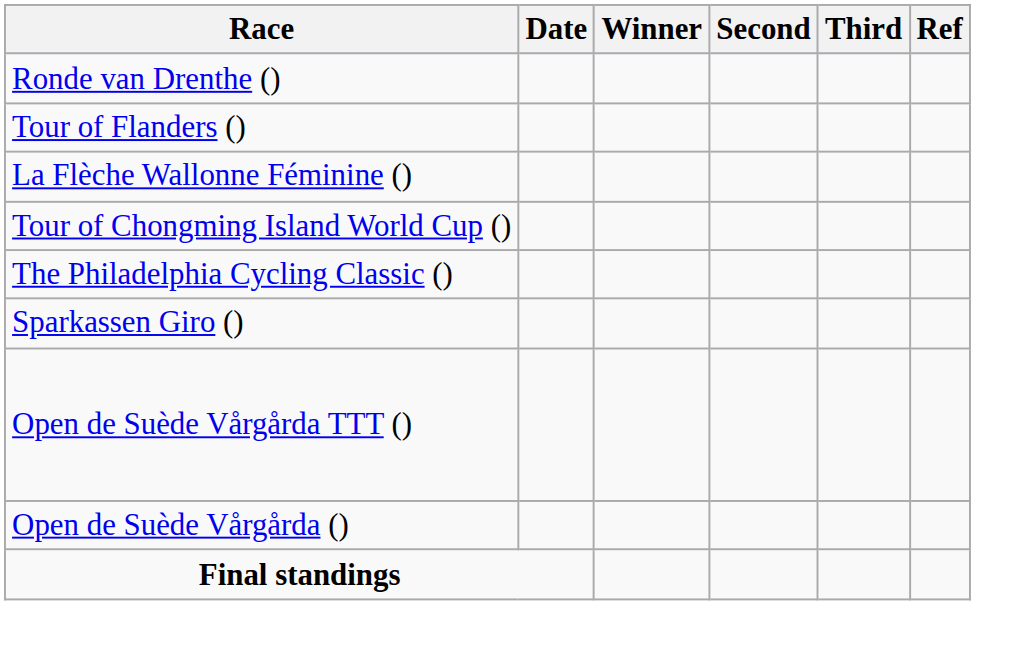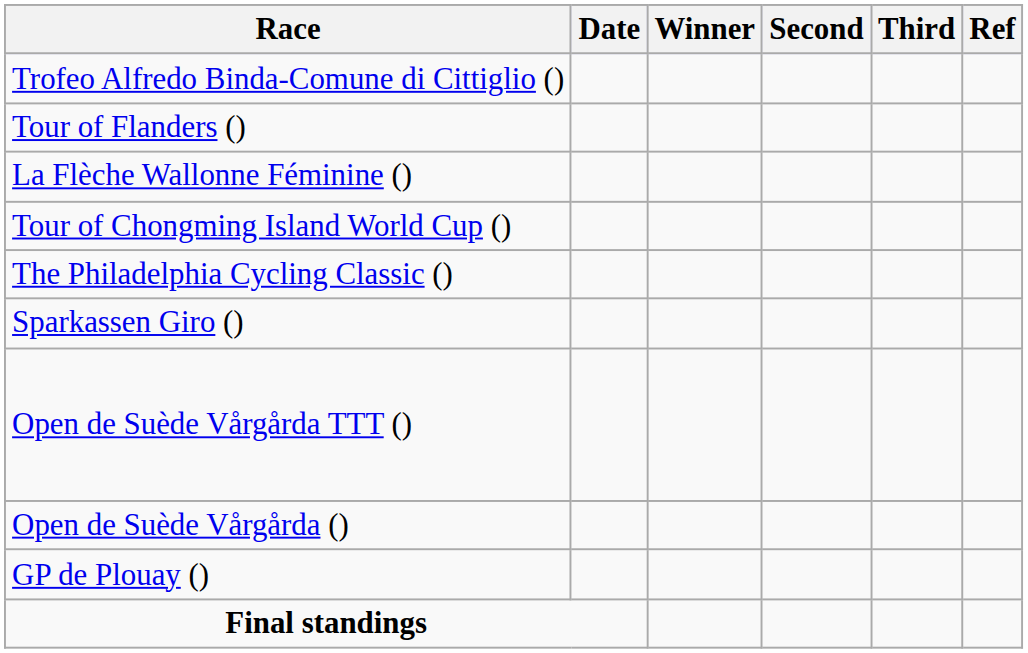- row: Ronde van Drenthe ()
+ row: Trofeo Alfredo Binda-Comune di Cittiglio ()
+ row: GP de Plouay ()
